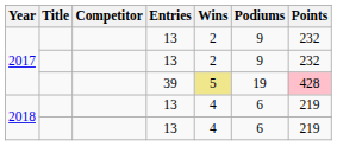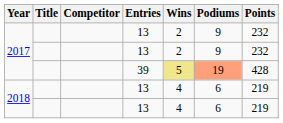2017 / 39 | Podiums: no background -> lightsalmon background
2017 / 39 | Points: pink background -> no background
